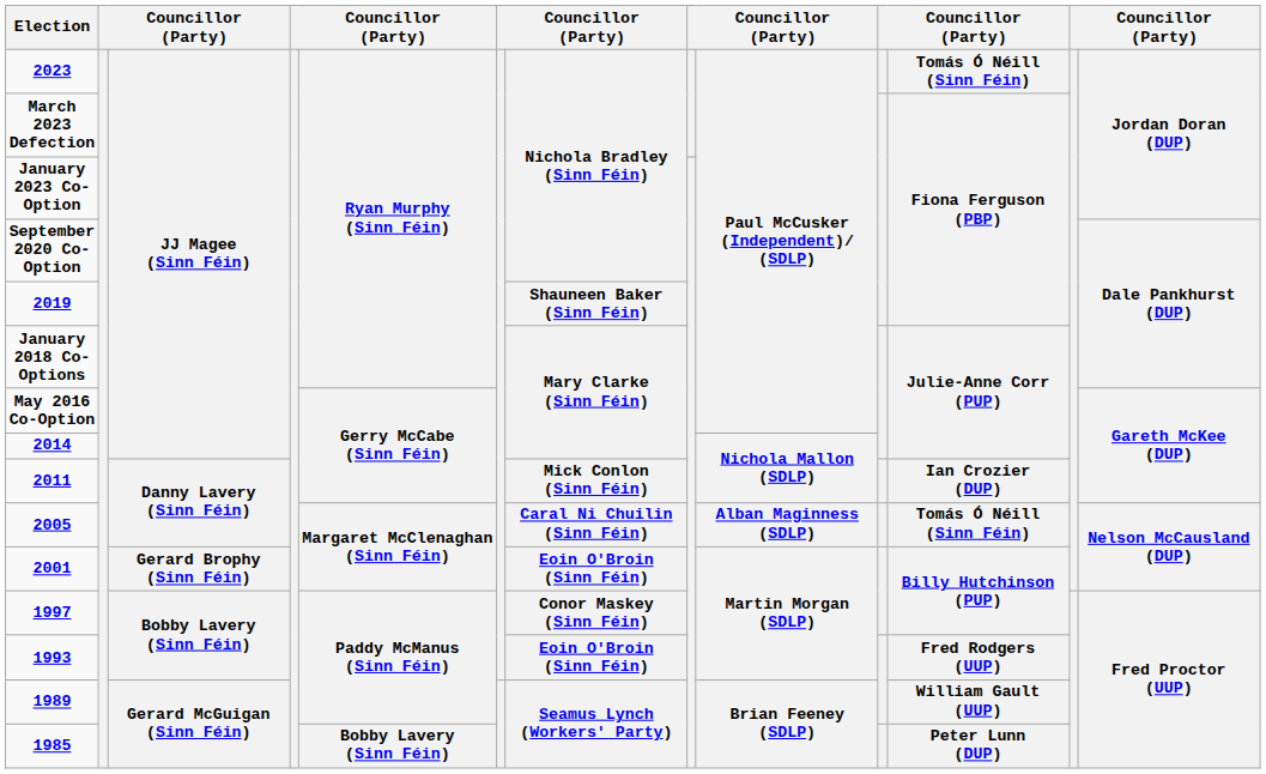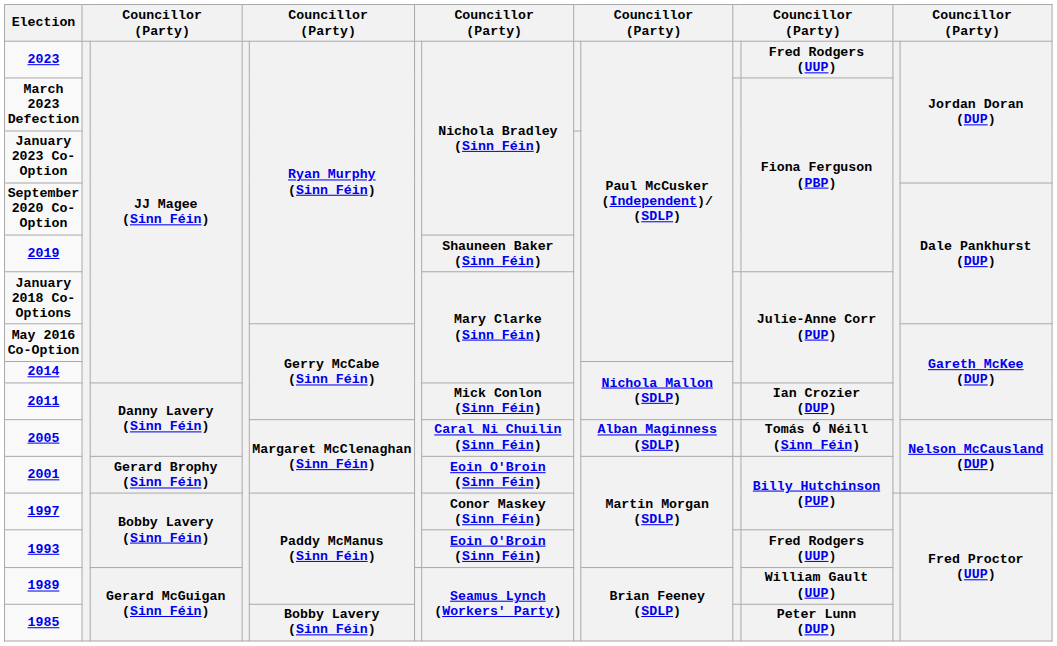2023 | column 11: Tomás Ó Néill (Sinn Féin) -> Fred Rodgers (UUP)
